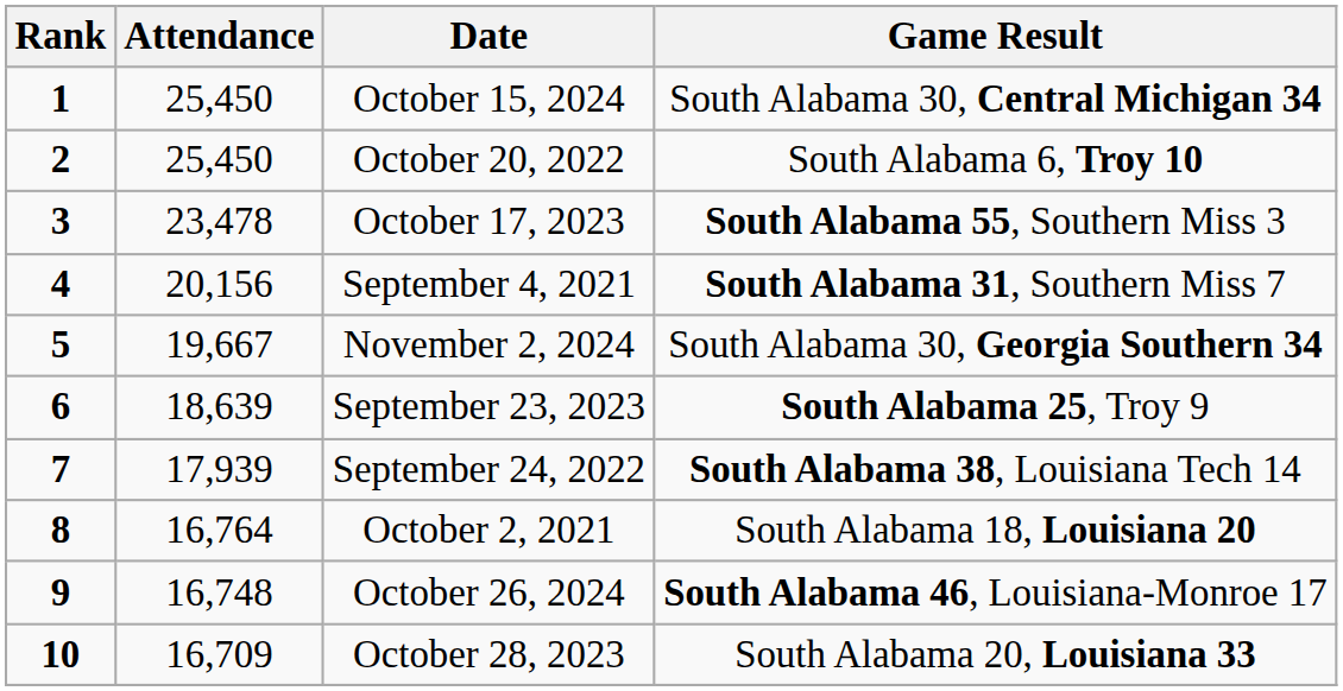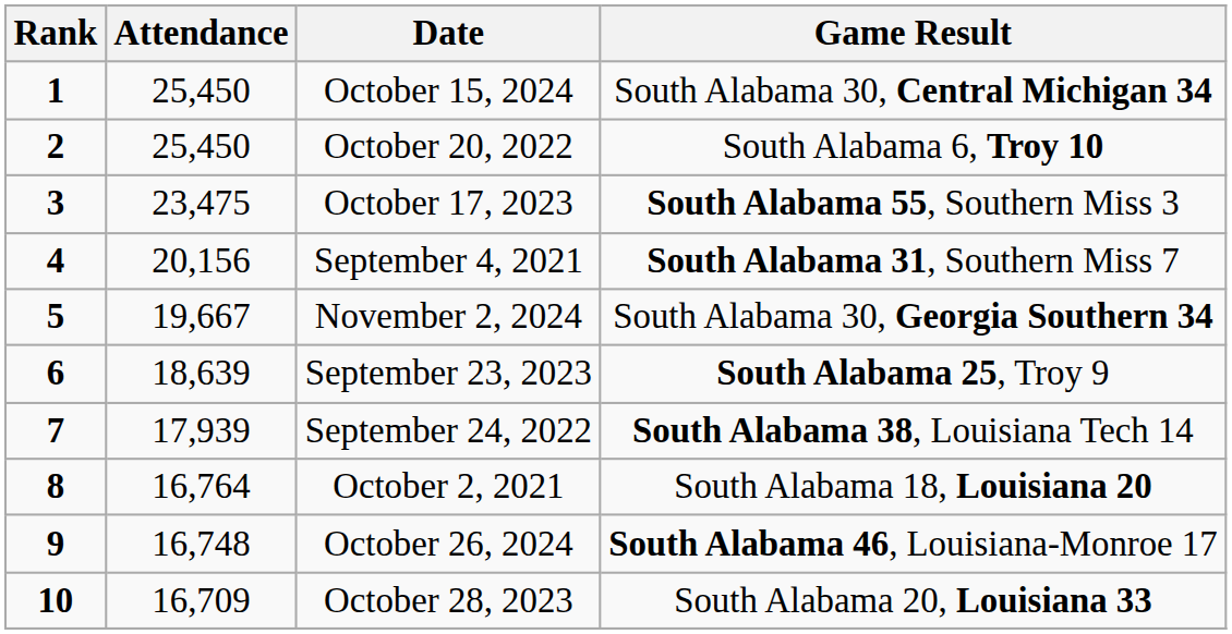October 17, 2023 | Attendance: 23,478 -> 23,475
